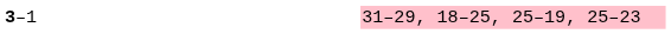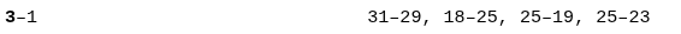row 1 | column 2: pink background -> no background
